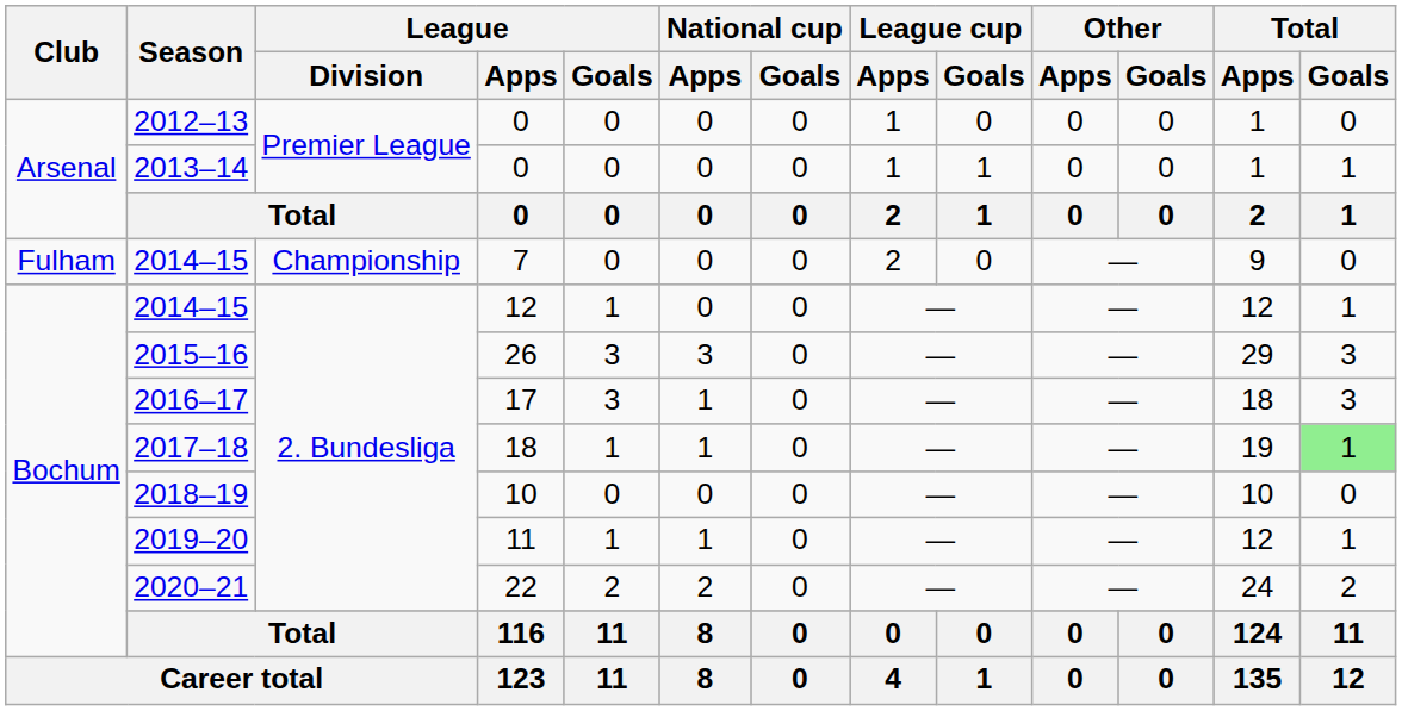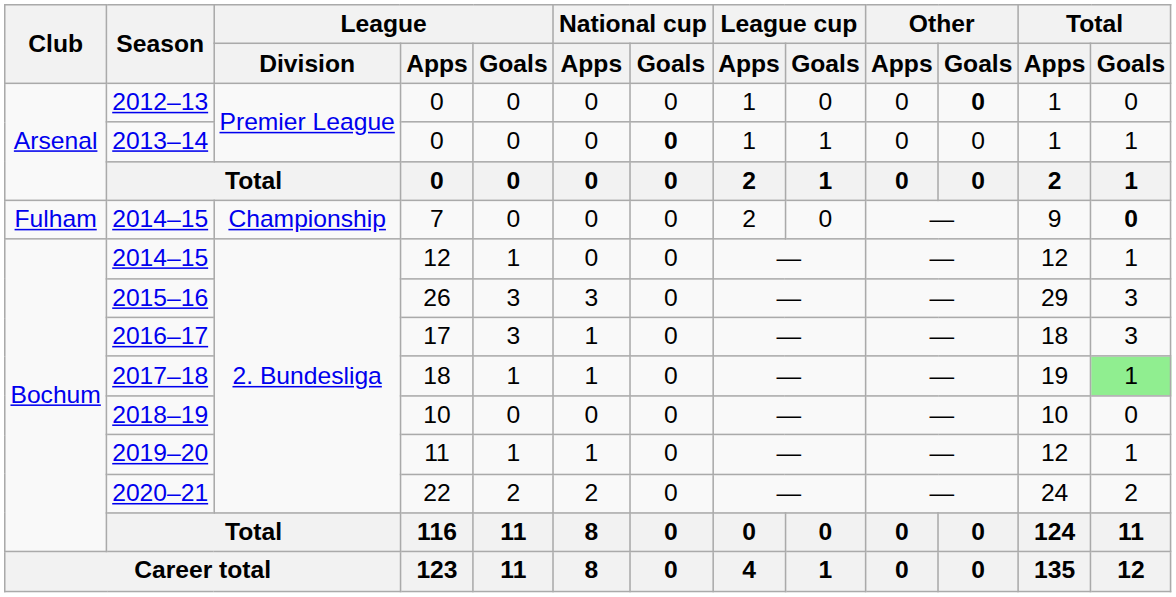2012–13 | Other / Goals: normal -> bold
2013–14 | National cup / Goals: normal -> bold
2014–15 / 7 | Total / Goals: normal -> bold
